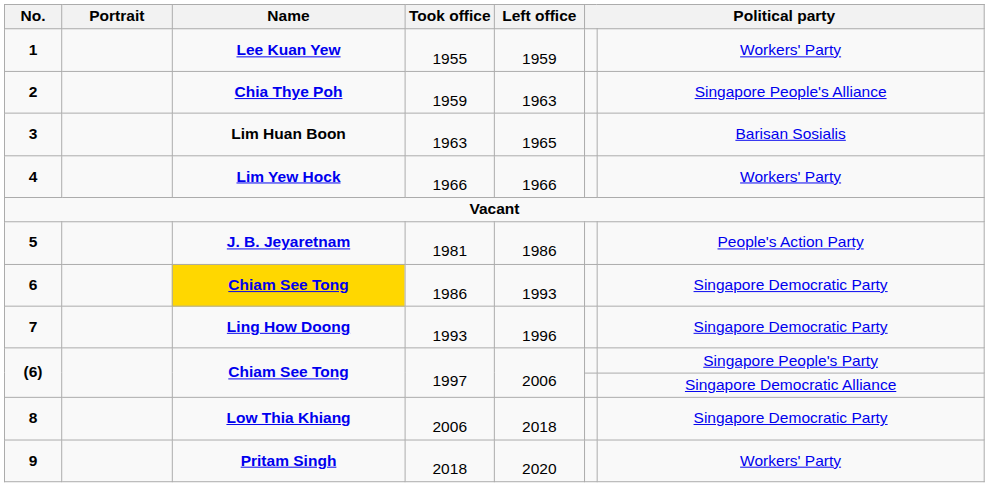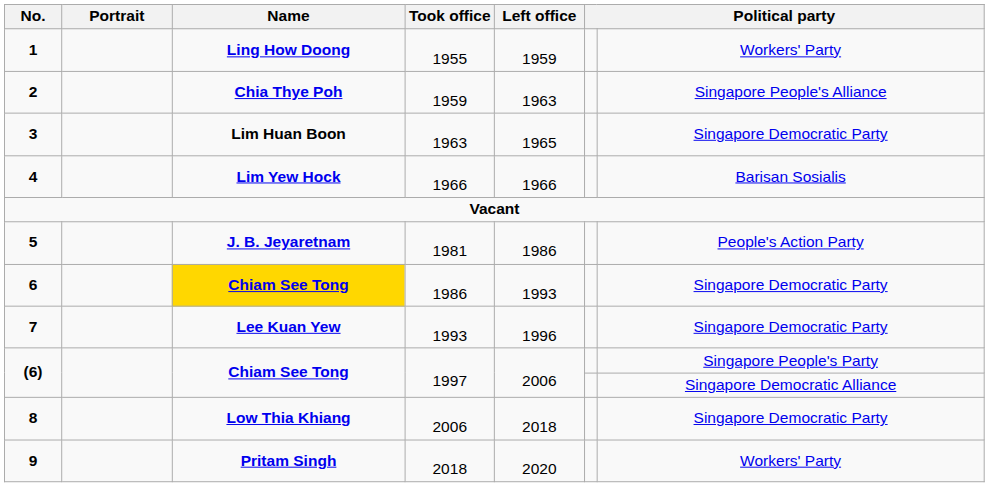1 | Name: Lee Kuan Yew -> Ling How Doong
3 | column 7: Barisan Sosialis -> Singapore Democratic Party
4 | column 7: Workers' Party -> Barisan Sosialis
7 | Name: Ling How Doong -> Lee Kuan Yew
